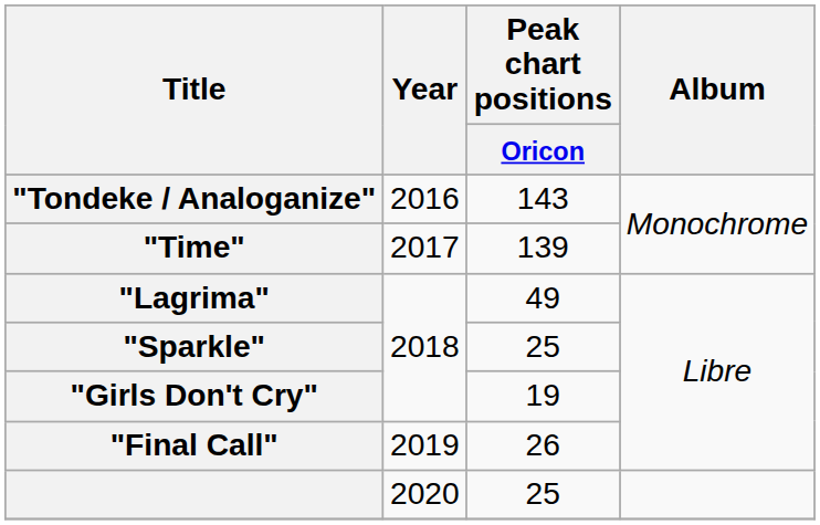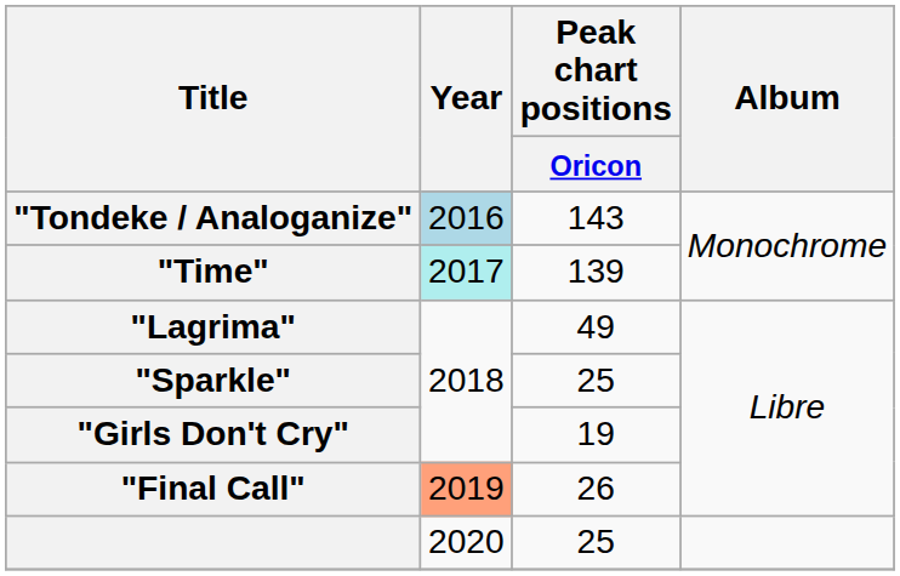"Tondeke / Analoganize" | Year: no background -> lightblue background
"Time" | Year: no background -> paleturquoise background
"Final Call" | Year: no background -> lightsalmon background
